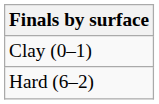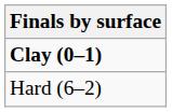row 2 | column 1: normal -> bold
